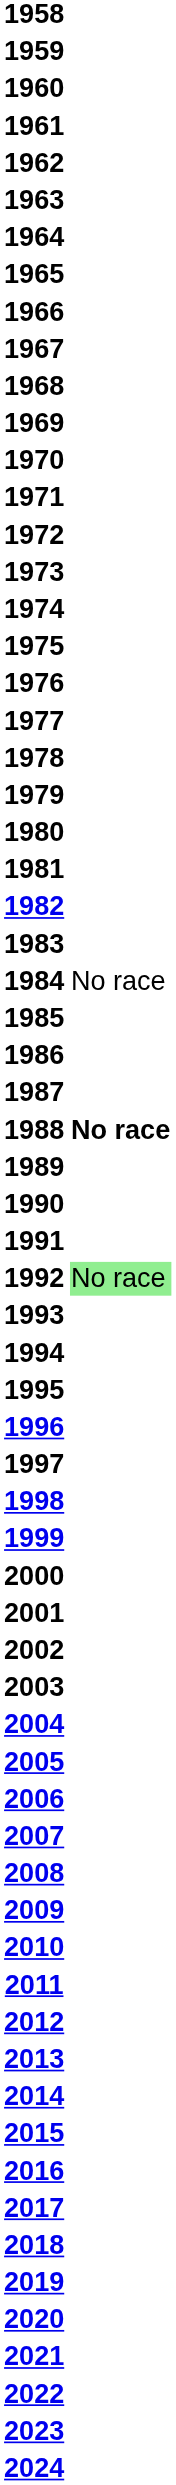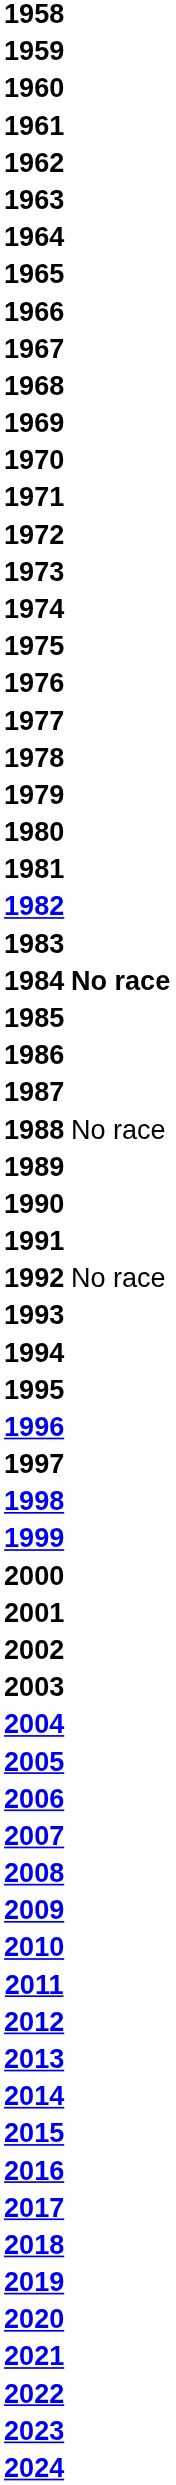1984 | column 2: normal -> bold
1988 | column 2: bold -> normal
1992 | column 2: lightgreen background -> no background
